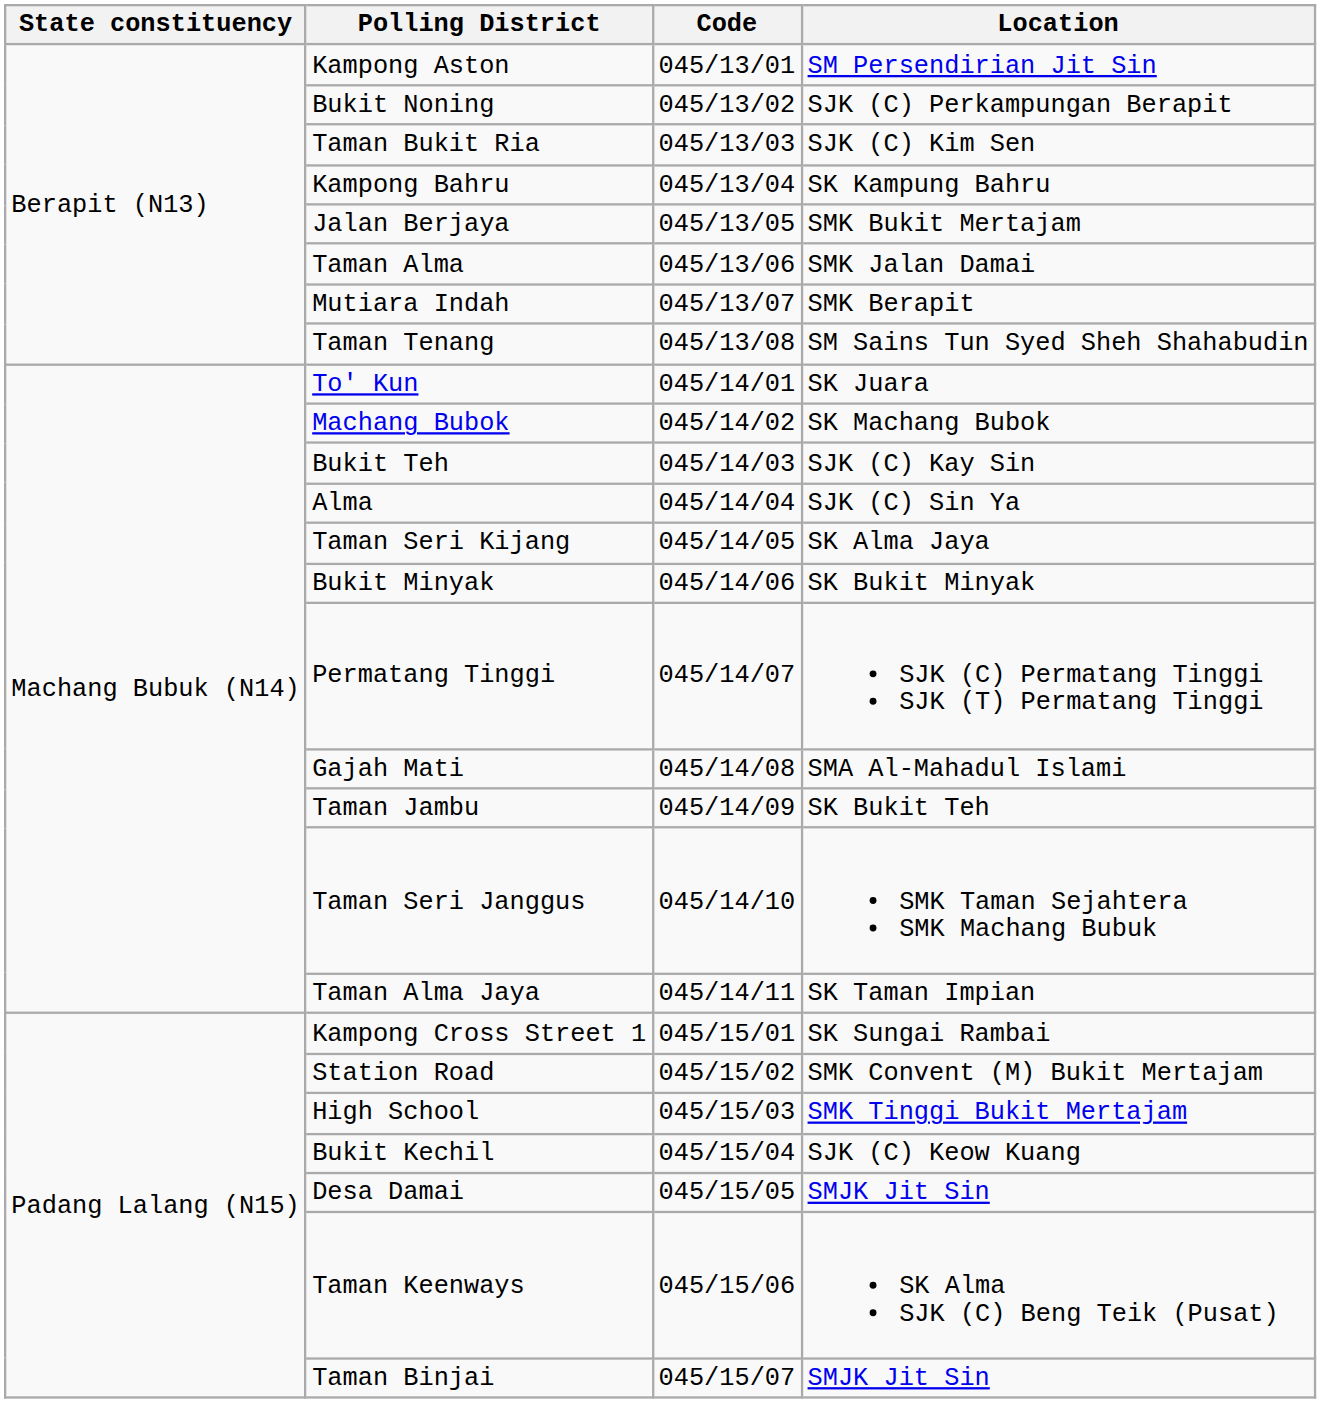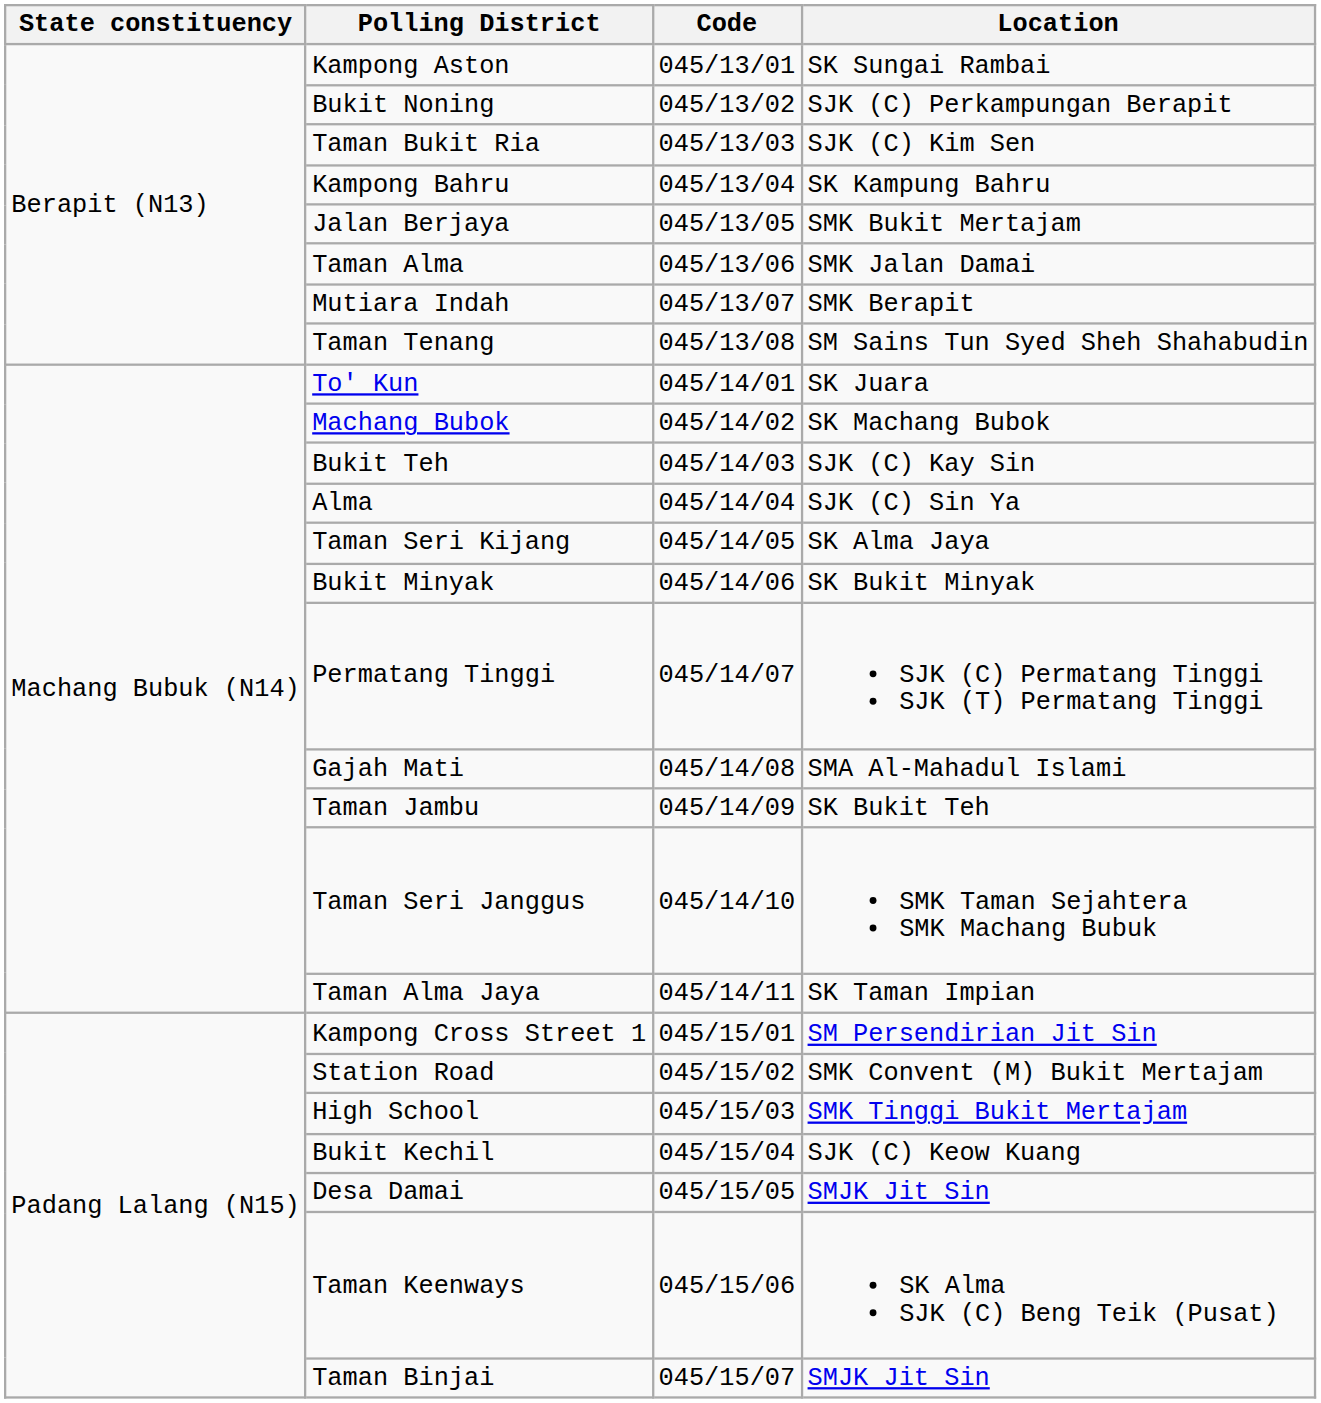Kampong Aston | Location: SM Persendirian Jit Sin -> SK Sungai Rambai
Kampong Cross Street 1 | Location: SK Sungai Rambai -> SM Persendirian Jit Sin
